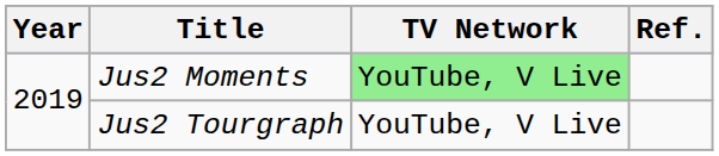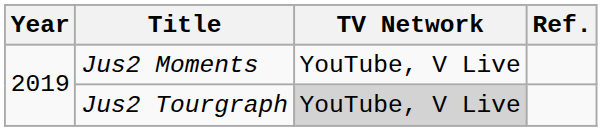Jus2 Moments | TV Network: lightgreen background -> no background
Jus2 Tourgraph | TV Network: no background -> lightgrey background
